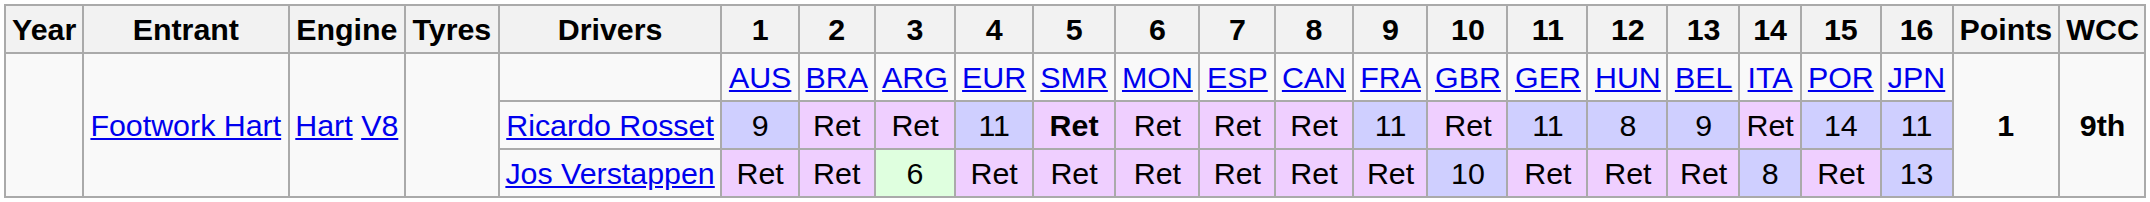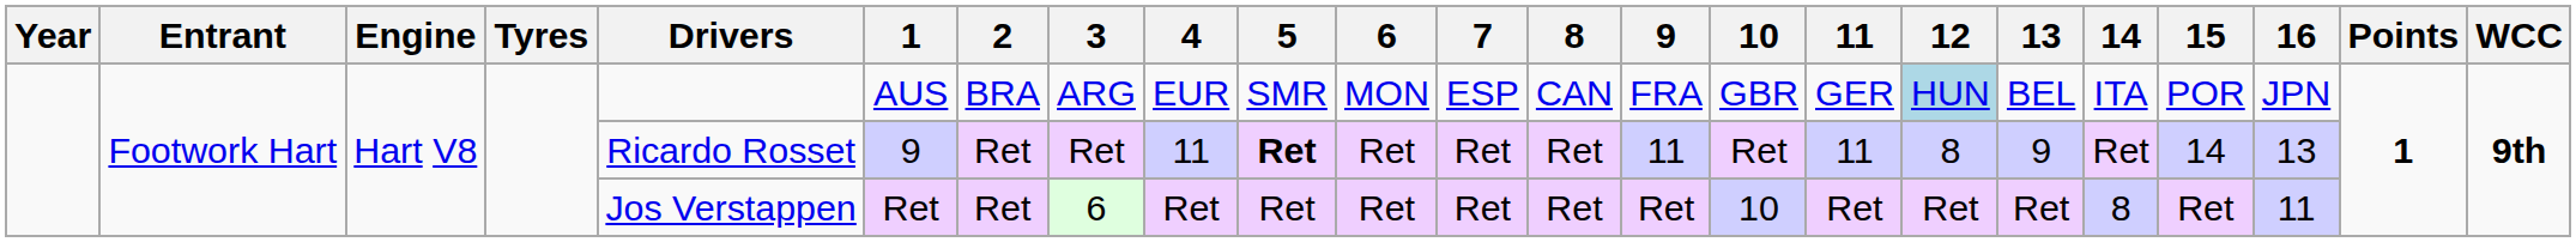row 2 | 12: no background -> lightblue background
row 3 | 16: 11 -> 13
row 4 | 16: 13 -> 11
